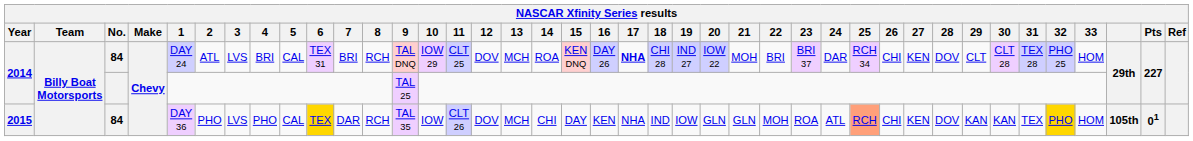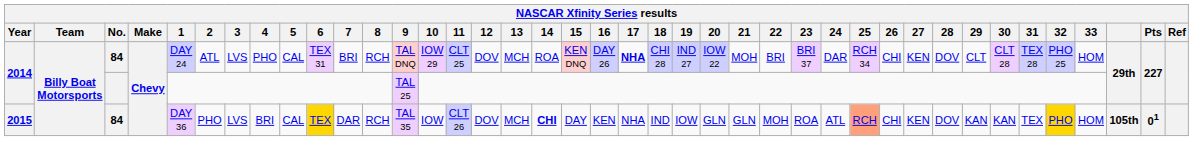2014 / 84 | 4: BRI -> PHO
2015 | 4: PHO -> BRI
2015 | 14: normal -> bold
